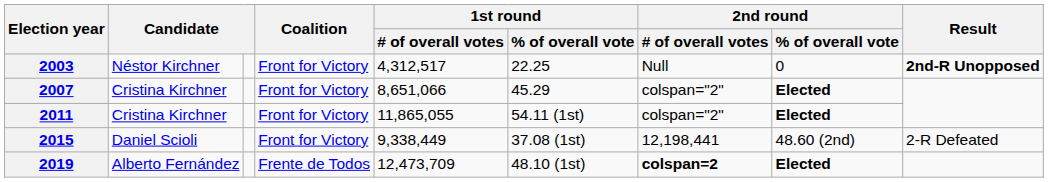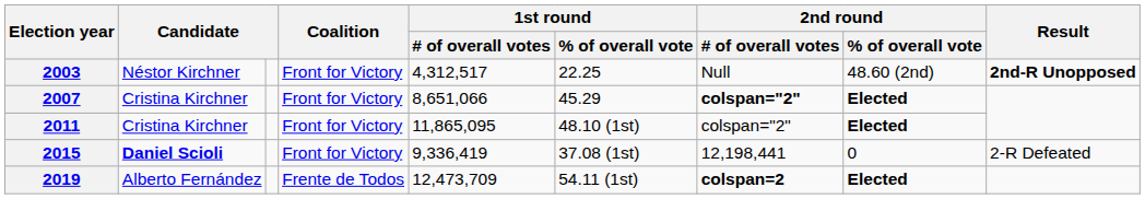2003 | 2nd round / % of overall vote: 0 -> 48.60 (2nd)
2007 | 2nd round / # of overall votes: normal -> bold
2011 | 1st round / # of overall votes: 11,865,055 -> 11,865,095
2011 | 1st round / % of overall vote: 54.11 (1st) -> 48.10 (1st)
2015 | column 2: normal -> bold
2015 | 1st round / # of overall votes: 9,338,449 -> 9,336,419
2015 | 2nd round / % of overall vote: 48.60 (2nd) -> 0
2019 | 1st round / % of overall vote: 48.10 (1st) -> 54.11 (1st)
